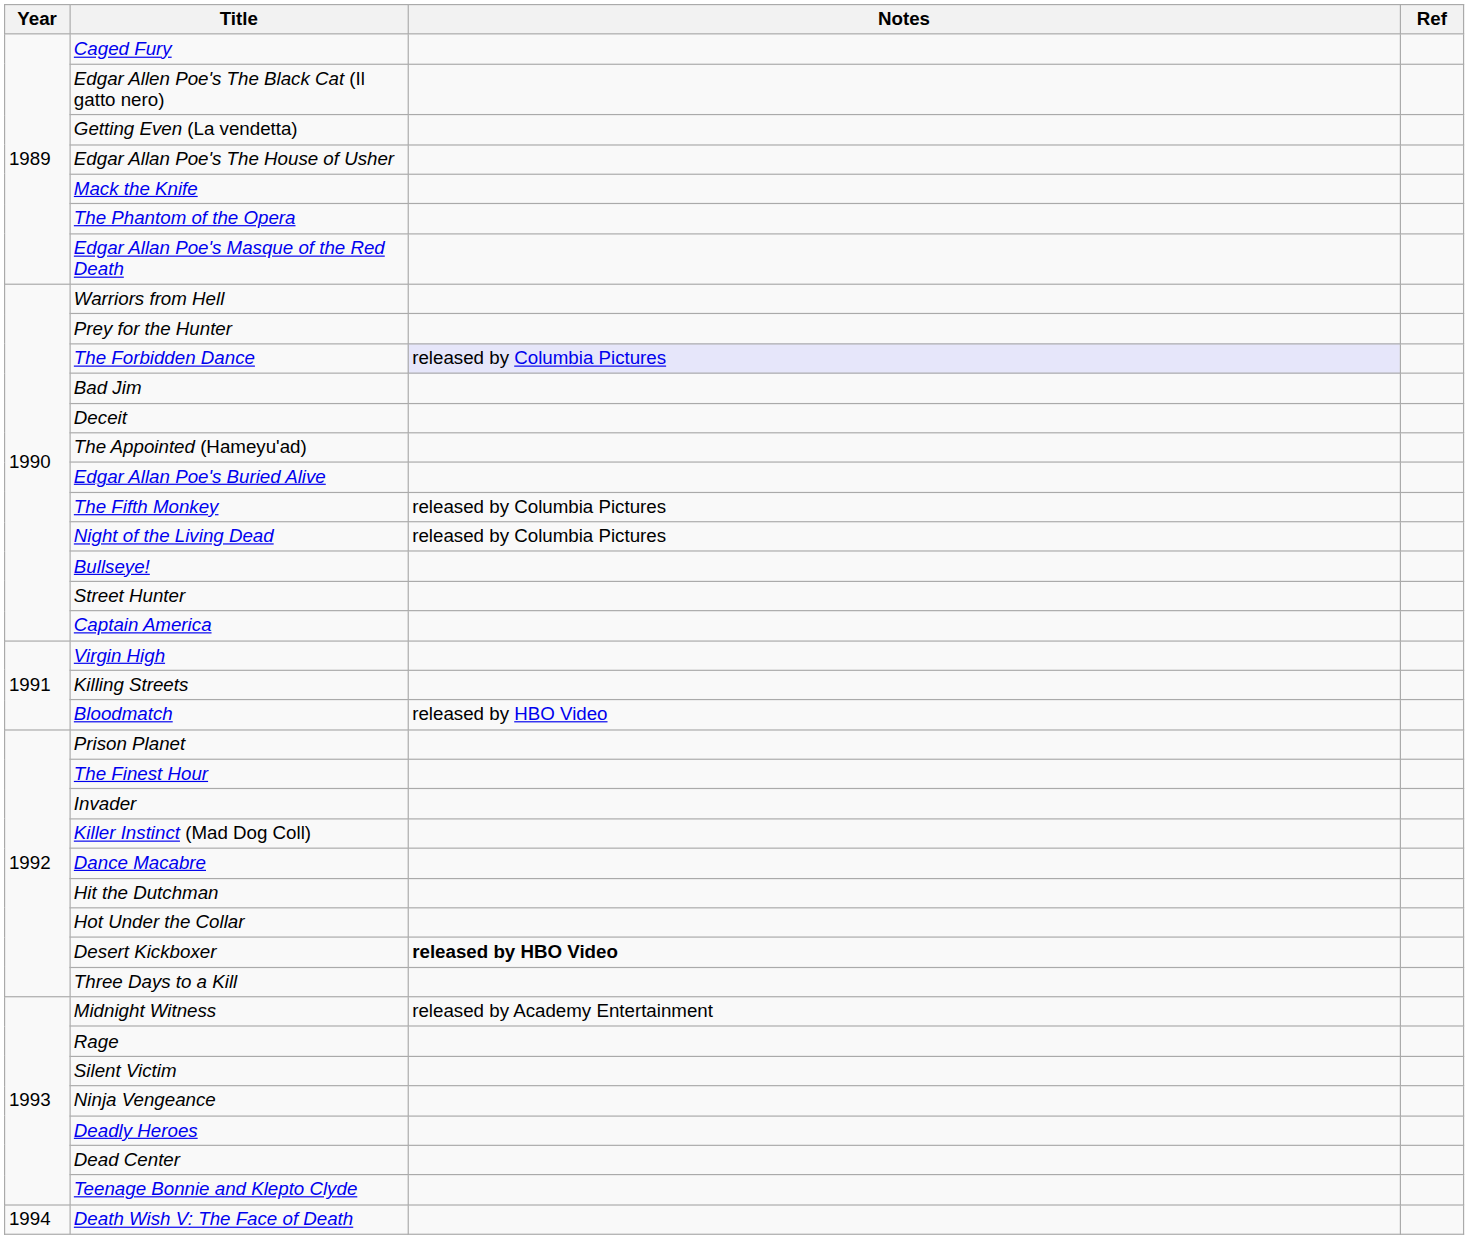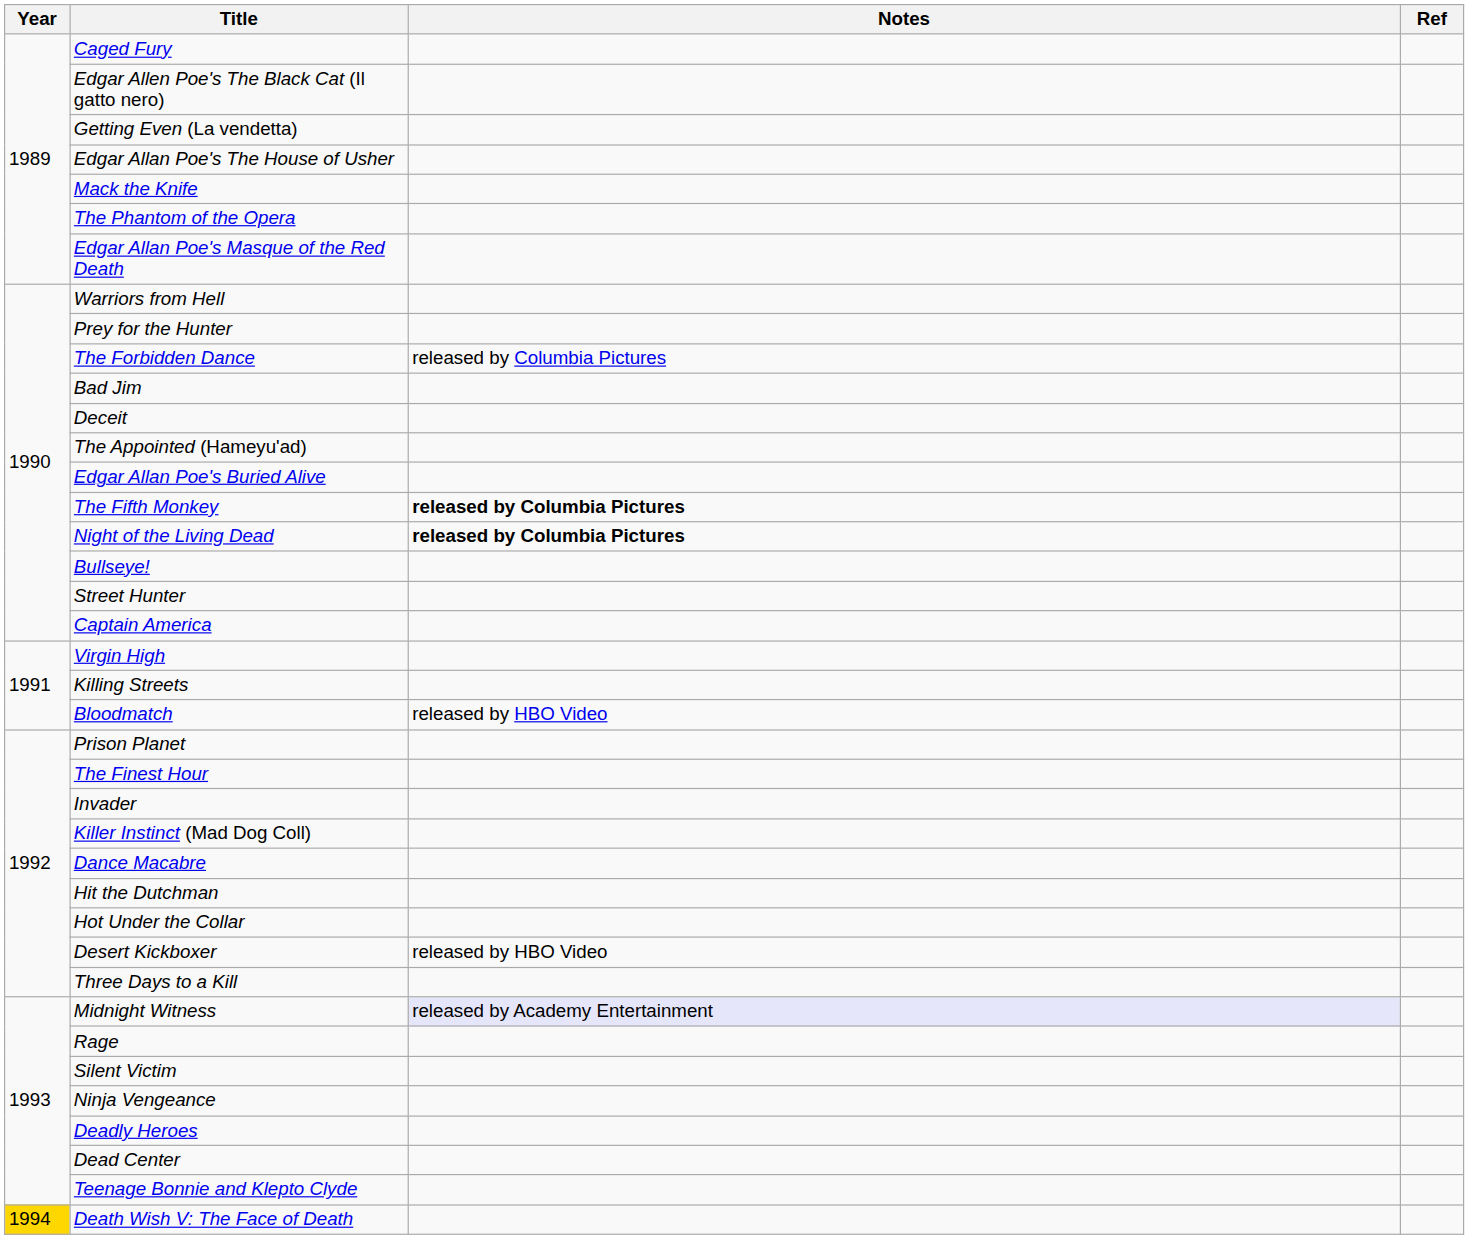The Forbidden Dance | Notes: lavender background -> no background
The Fifth Monkey | Notes: normal -> bold
Night of the Living Dead | Notes: normal -> bold
Desert Kickboxer | Notes: bold -> normal
Midnight Witness | Notes: no background -> lavender background
Death Wish V: The Face of Death | Year: no background -> gold background
